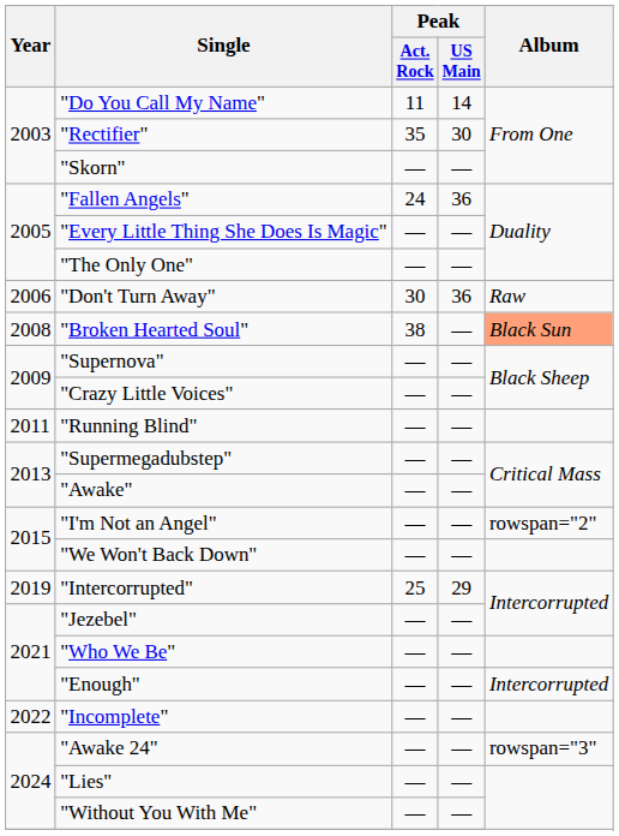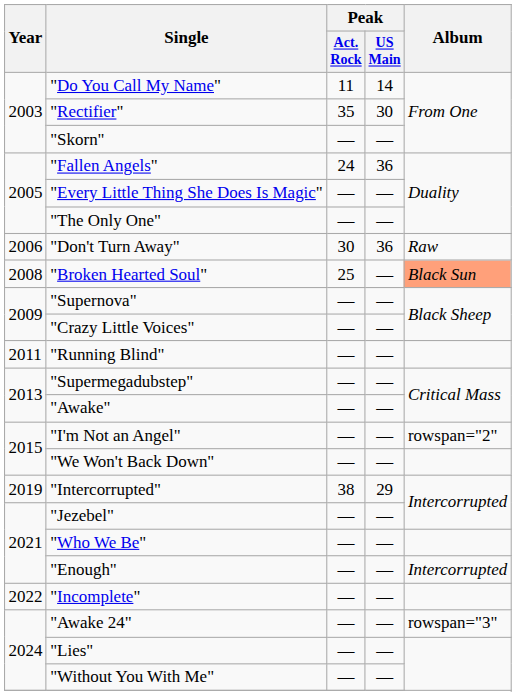"Broken Hearted Soul" | Peak / Act. Rock: 38 -> 25
"Intercorrupted" | Peak / Act. Rock: 25 -> 38
